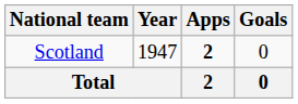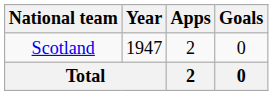Scotland | Apps: bold -> normal
